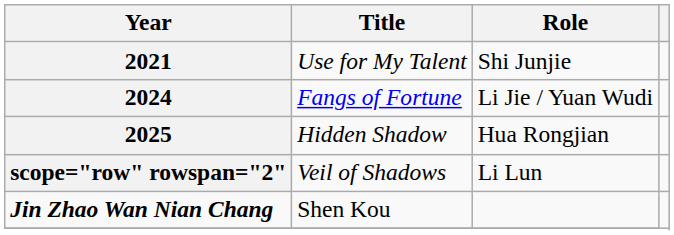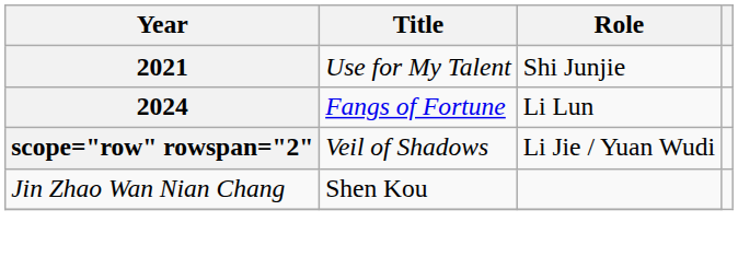Fangs of Fortune | Role: Li Jie / Yuan Wudi -> Li Lun
- row: 2025 | Hidden Shadow | Hua Rongjian
Veil of Shadows | Role: Li Lun -> Li Jie / Yuan Wudi
Shen Kou | Year: bold -> normal
